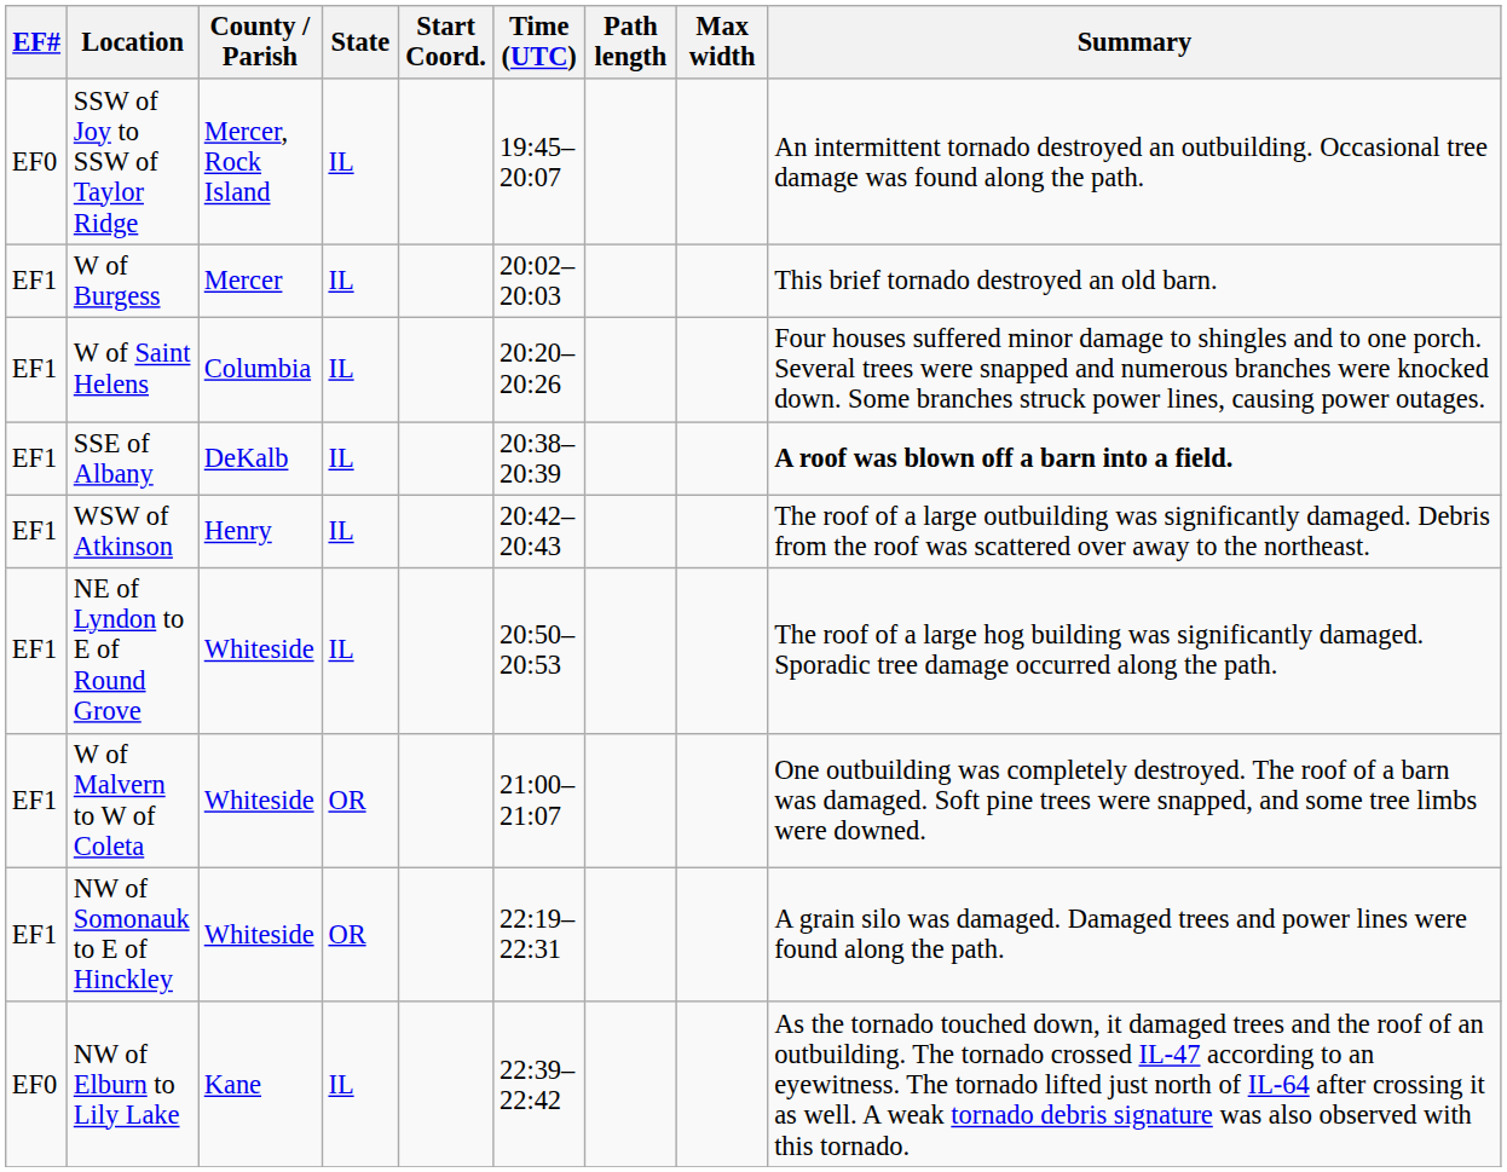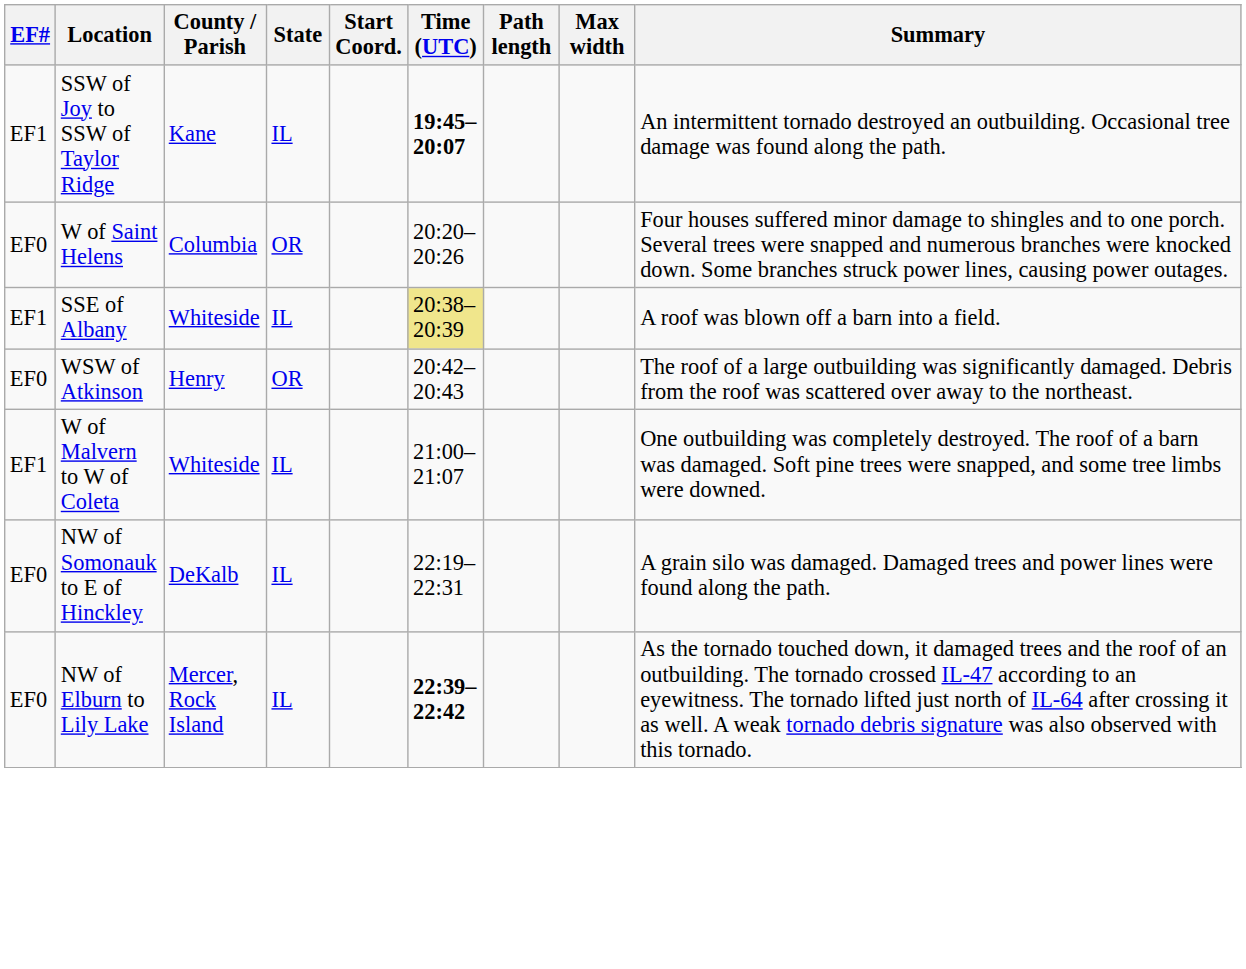SSW of Joy to SSW of Taylor Ridge | EF#: EF0 -> EF1
SSW of Joy to SSW of Taylor Ridge | County / Parish: Mercer, Rock Island -> Kane
SSW of Joy to SSW of Taylor Ridge | Time (UTC): normal -> bold
- row: EF1 | W of Burgess | Mercer | IL | 20:02–20:03 | This brief tornado destroyed an old barn.
W of Saint Helens | EF#: EF1 -> EF0
W of Saint Helens | State: IL -> OR
SSE of Albany | County / Parish: DeKalb -> Whiteside
SSE of Albany | Time (UTC): no background -> khaki background
SSE of Albany | Summary: bold -> normal
WSW of Atkinson | EF#: EF1 -> EF0
WSW of Atkinson | State: IL -> OR
- row: EF1 | NE of Lyndon to E of Round Grove | Whiteside | IL | 20:50–20:53 | The roof of a large hog building was significantly damaged. Sporadic tree damage occurred along the path.
W of Malvern to W of Coleta | State: OR -> IL
NW of Somonauk to E of Hinckley | EF#: EF1 -> EF0
NW of Somonauk to E of Hinckley | County / Parish: Whiteside -> DeKalb
NW of Somonauk to E of Hinckley | State: OR -> IL
NW of Elburn to Lily Lake | County / Parish: Kane -> Mercer, Rock Island
NW of Elburn to Lily Lake | Time (UTC): normal -> bold
